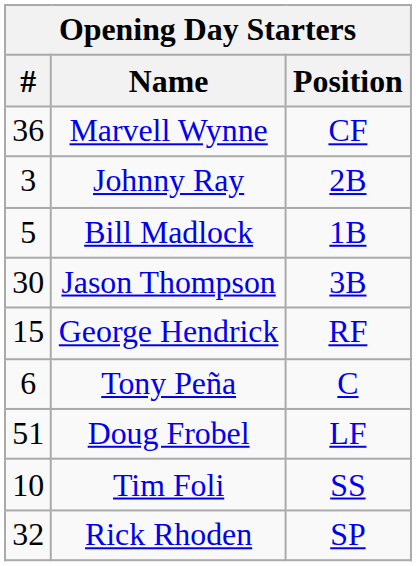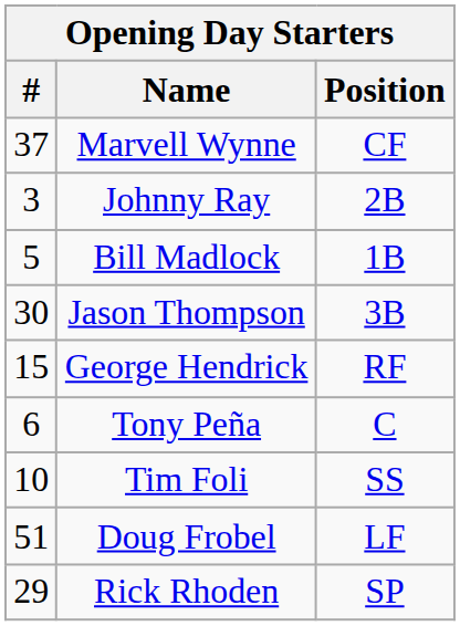Marvell Wynne | #: 36 -> 37
rows swapped: Doug Frobel <-> Tim Foli
Rick Rhoden | #: 32 -> 29
